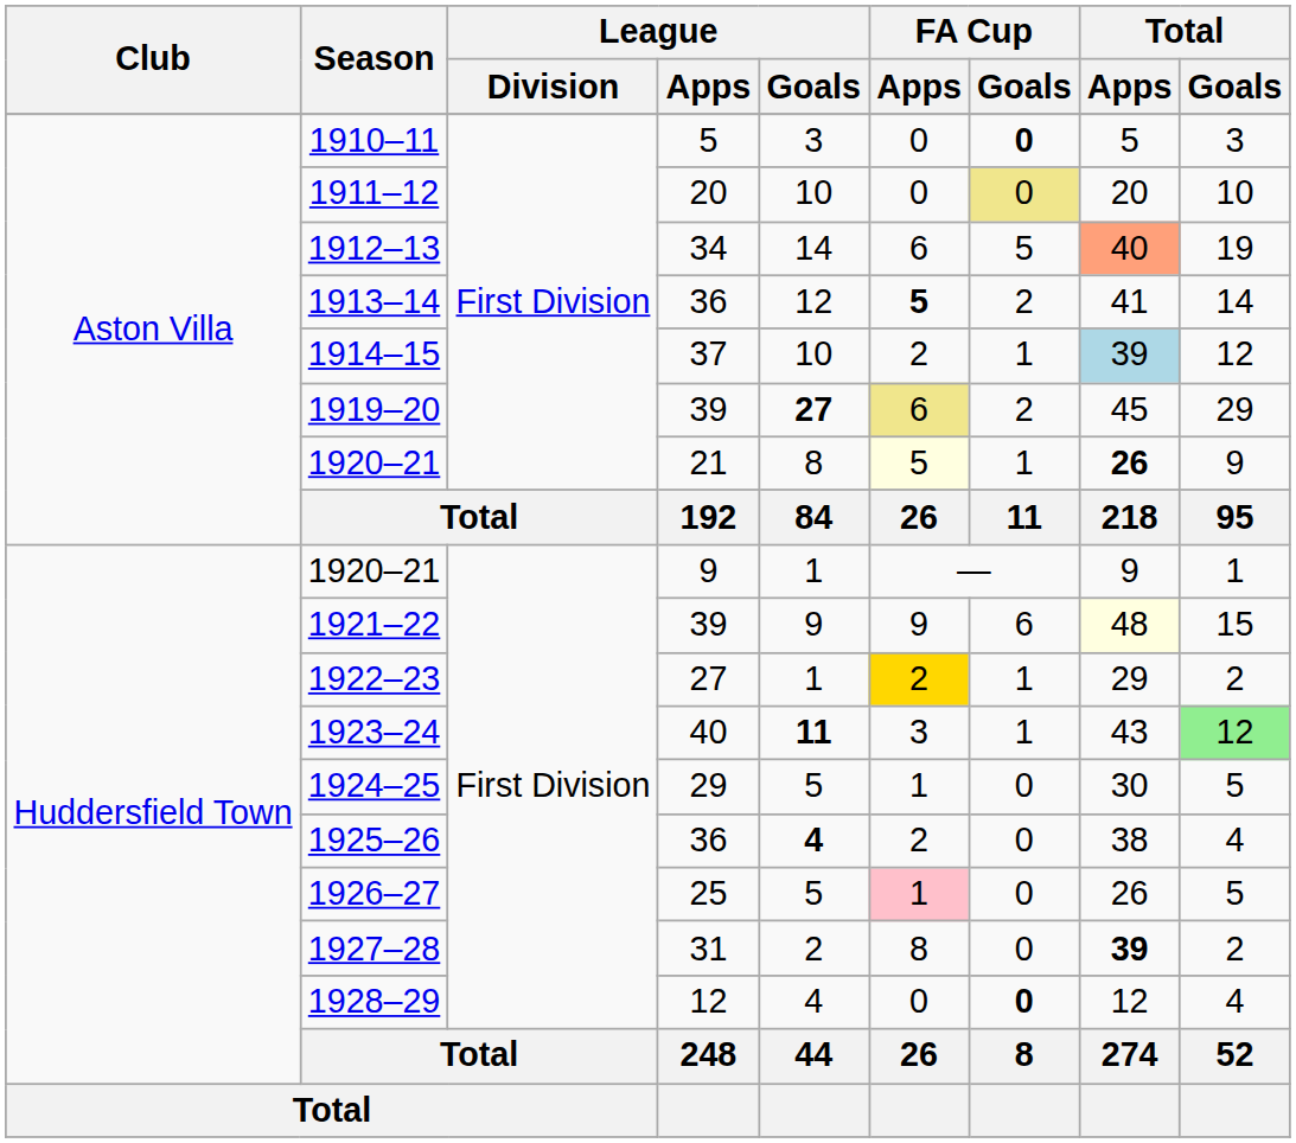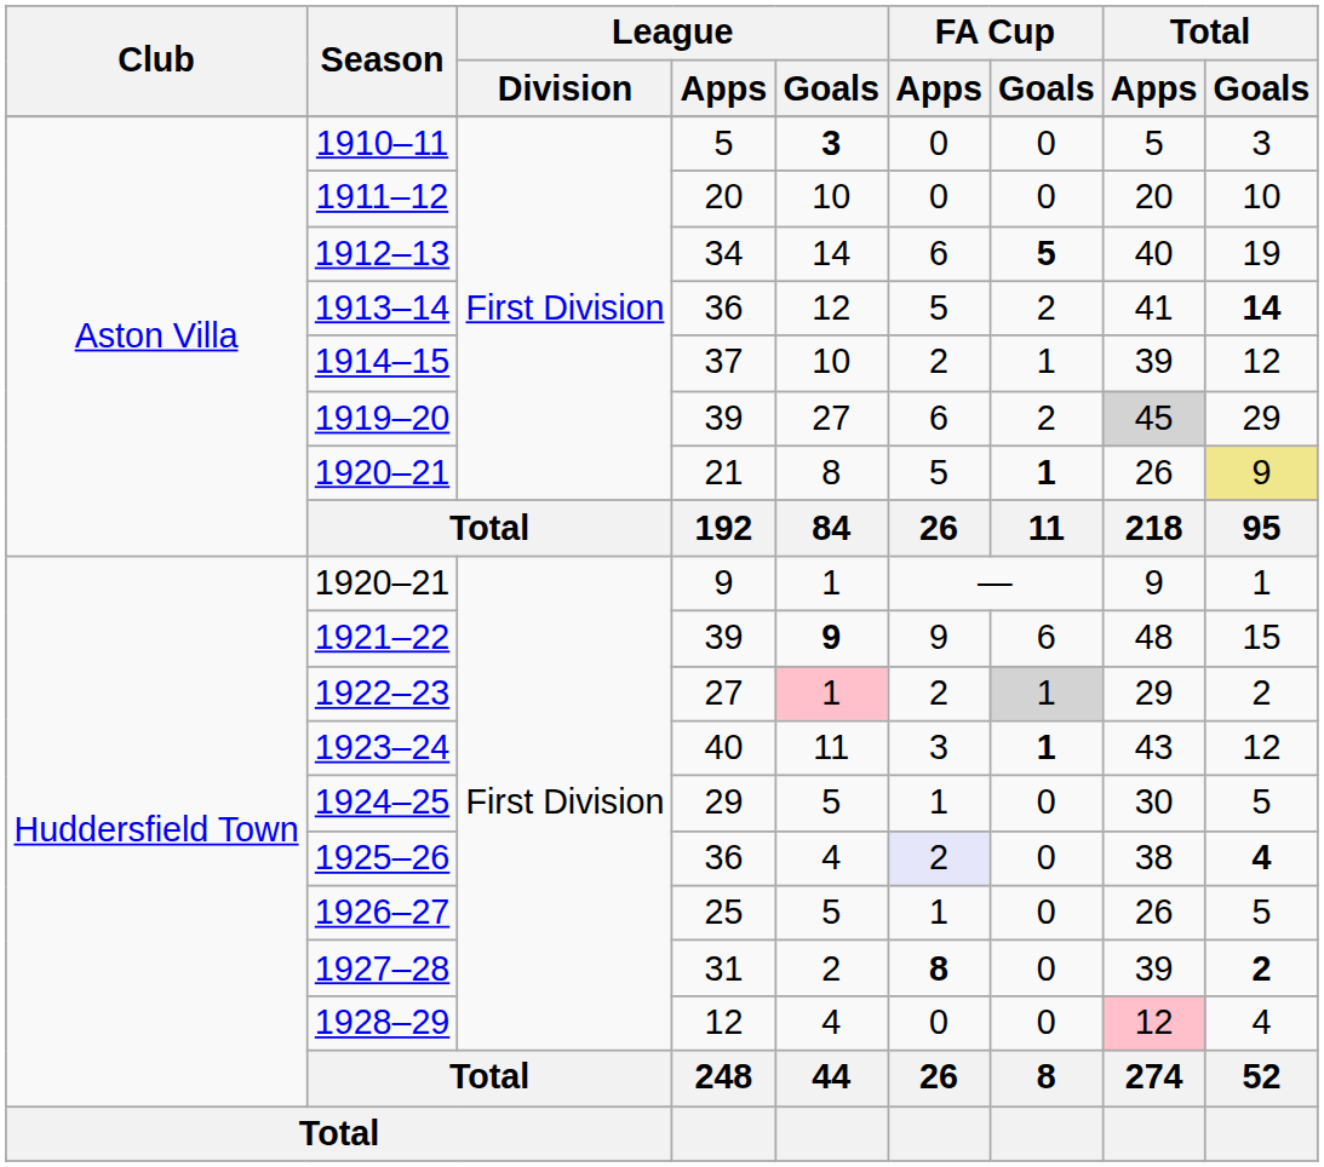1910–11 | League / Goals: normal -> bold
1910–11 | FA Cup / Goals: bold -> normal
1911–12 | FA Cup / Goals: khaki background -> no background
1912–13 | FA Cup / Goals: normal -> bold
1912–13 | Total / Apps: lightsalmon background -> no background
1913–14 | FA Cup / Apps: bold -> normal
1913–14 | Total / Goals: normal -> bold
1914–15 | Total / Apps: lightblue background -> no background
1919–20 | League / Goals: bold -> normal
1919–20 | FA Cup / Apps: khaki background -> no background
1919–20 | Total / Apps: no background -> lightgrey background
1920–21 / 21 | FA Cup / Apps: lightyellow background -> no background
1920–21 / 21 | FA Cup / Goals: normal -> bold
1920–21 / 21 | Total / Apps: bold -> normal
1920–21 / 21 | Total / Goals: no background -> khaki background
1921–22 | League / Goals: normal -> bold
1921–22 | Total / Apps: lightyellow background -> no background
1922–23 | League / Goals: no background -> pink background
1922–23 | FA Cup / Apps: gold background -> no background
1922–23 | FA Cup / Goals: no background -> lightgrey background
1923–24 | League / Goals: bold -> normal
1923–24 | FA Cup / Goals: normal -> bold
1923–24 | Total / Goals: lightgreen background -> no background
1925–26 | League / Goals: bold -> normal
1925–26 | FA Cup / Apps: no background -> lavender background
1925–26 | Total / Goals: normal -> bold
1926–27 | FA Cup / Apps: pink background -> no background
1927–28 | FA Cup / Apps: normal -> bold
1927–28 | Total / Apps: bold -> normal
1927–28 | Total / Goals: normal -> bold
1928–29 | FA Cup / Goals: bold -> normal
1928–29 | Total / Apps: no background -> pink background
